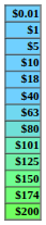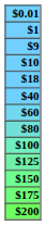row 3 | column 1: $5 -> $9
row 7 | column 1: $63 -> $60
row 9 | column 1: $101 -> $100
row 12 | column 1: $174 -> $175
